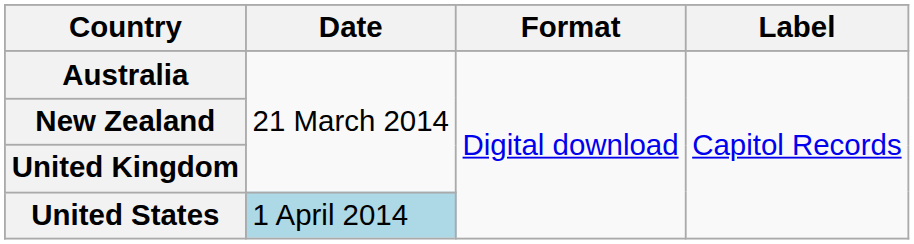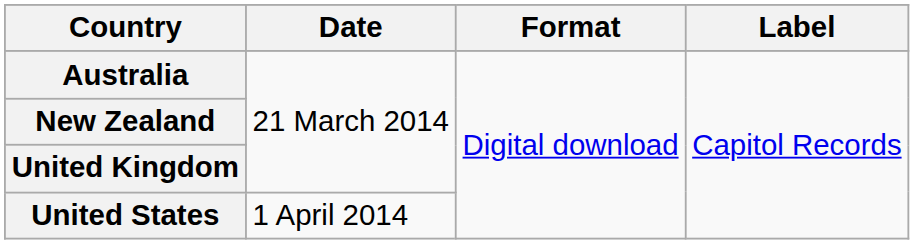United States | Date: lightblue background -> no background
